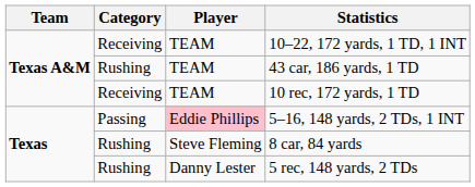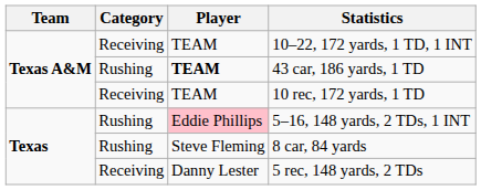43 car, 186 yards, 1 TD | Player: normal -> bold
5–16, 148 yards, 2 TDs, 1 INT | Category: Passing -> Rushing
5 rec, 148 yards, 2 TDs | Category: Rushing -> Receiving
